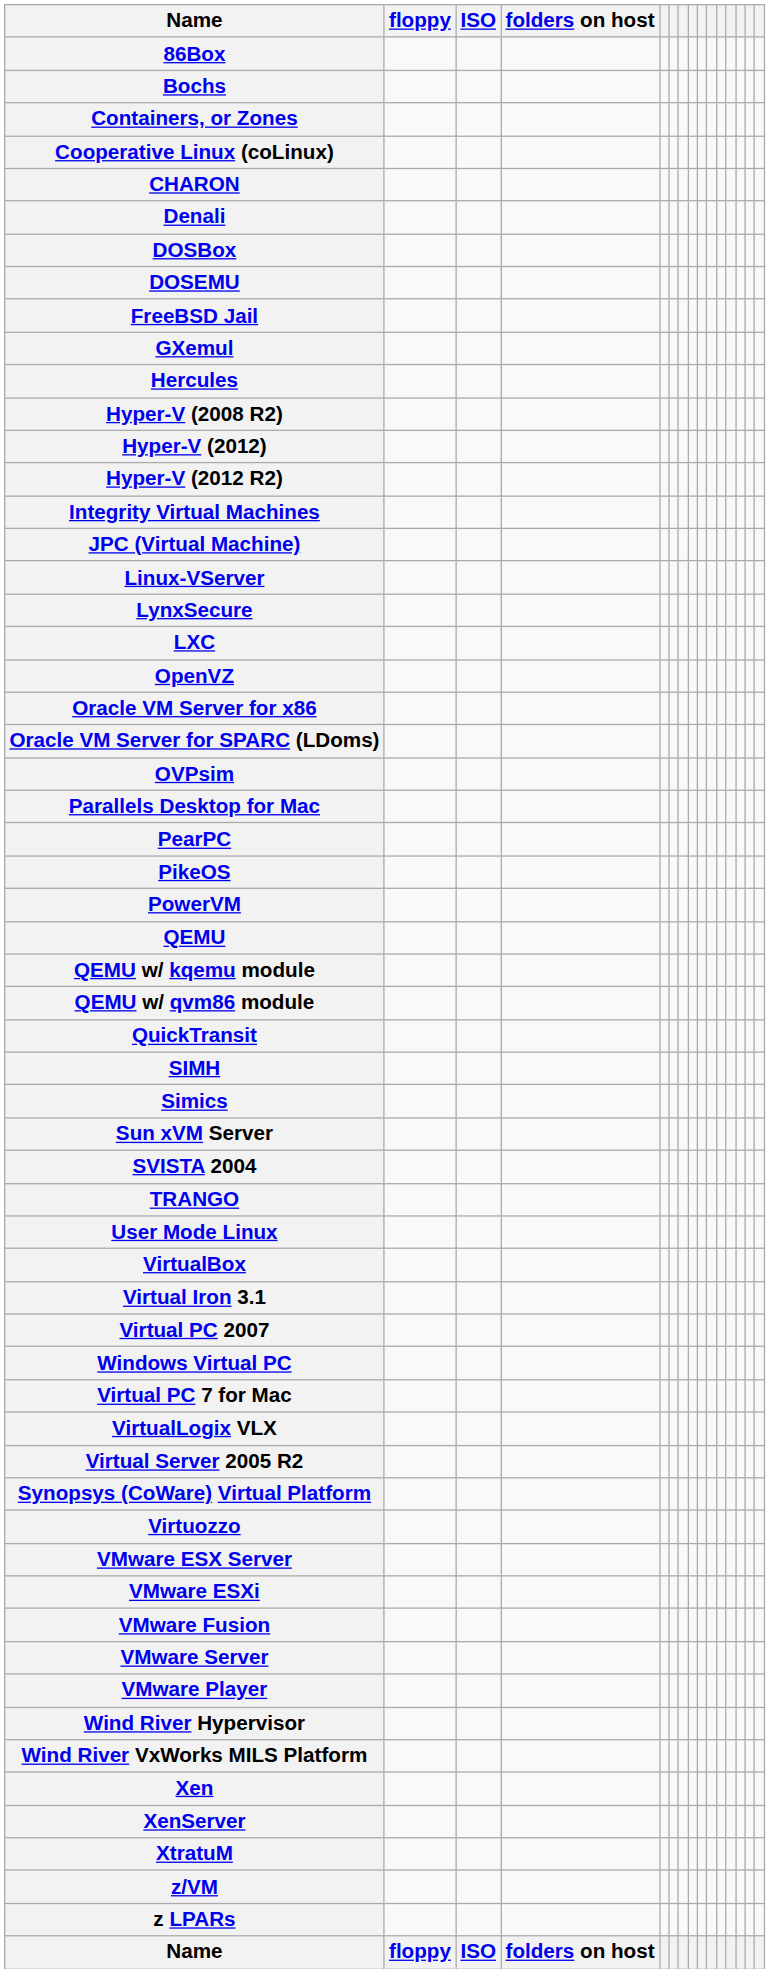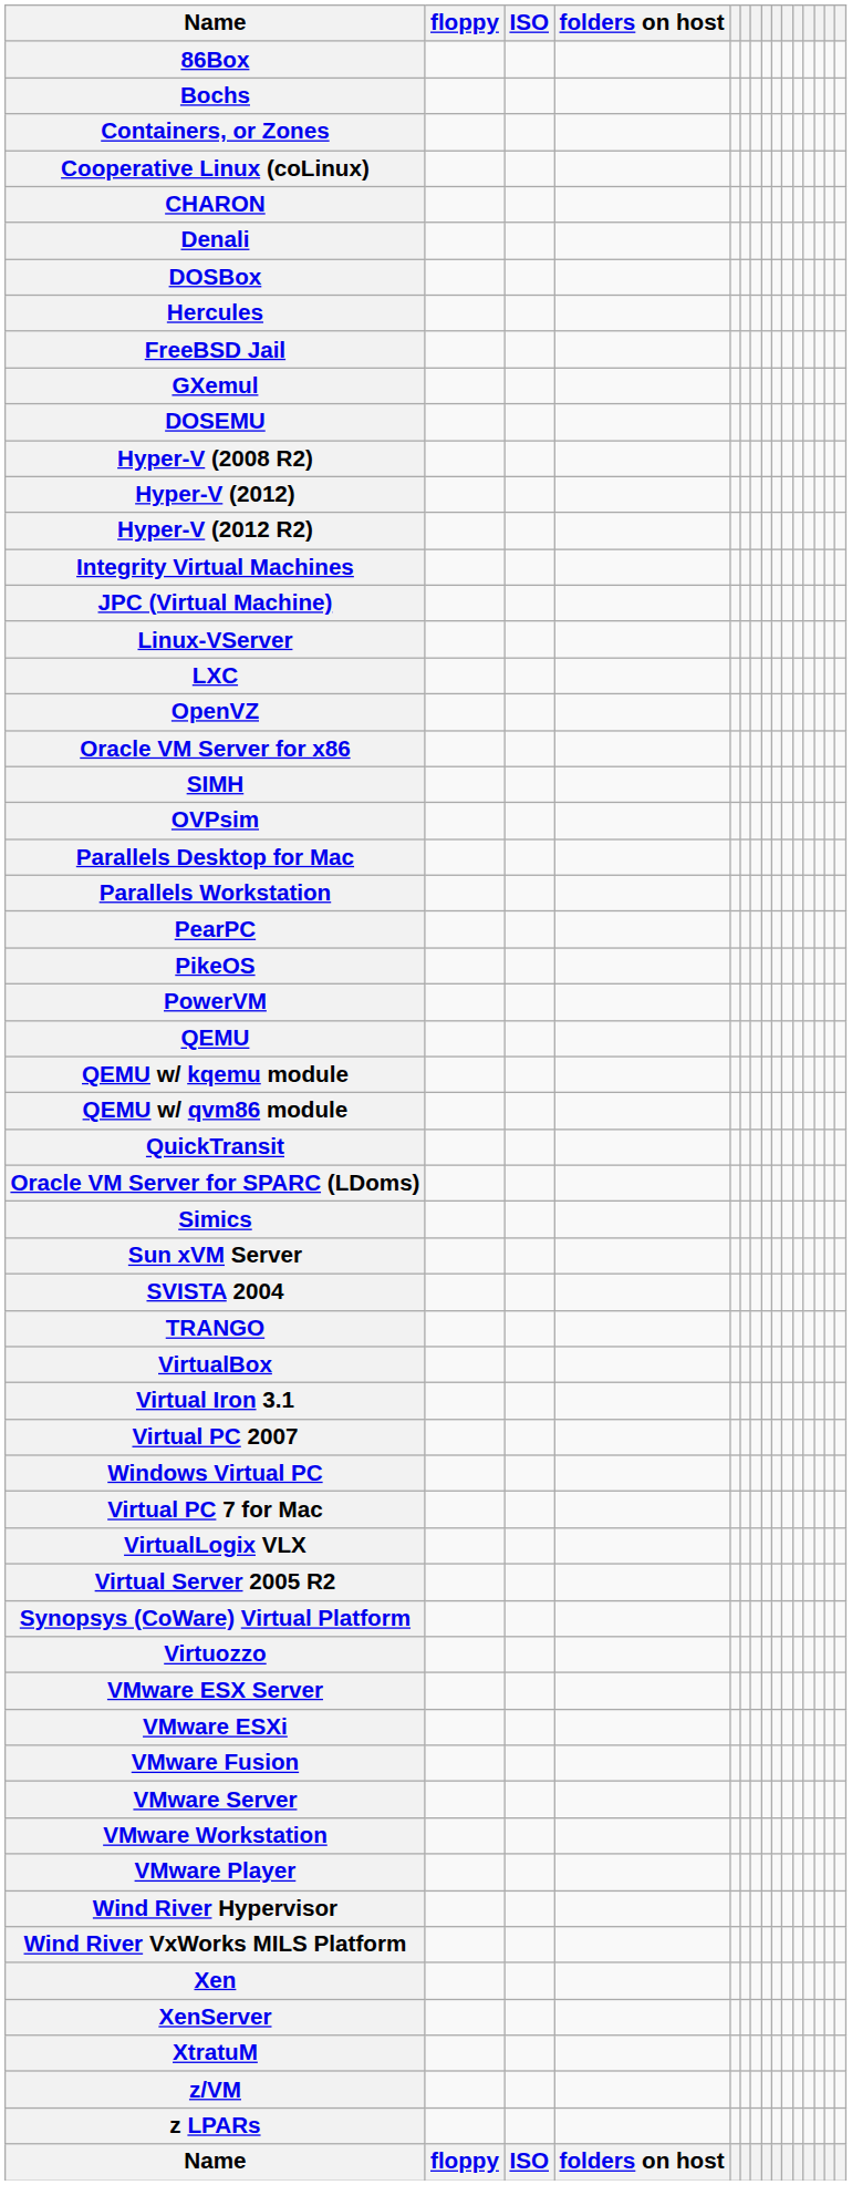rows swapped: DOSEMU <-> Hercules
- row: LynxSecure
rows swapped: Oracle VM Server for SPARC (LDoms) <-> SIMH
+ row: Parallels Workstation
- row: User Mode Linux
+ row: VMware Workstation
